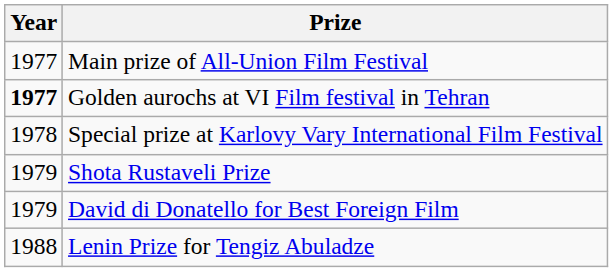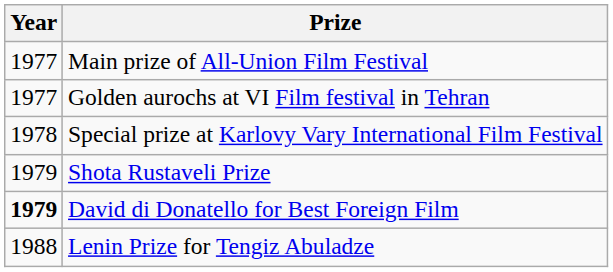Golden aurochs at VI Film festival in Tehran | Year: bold -> normal
David di Donatello for Best Foreign Film | Year: normal -> bold
